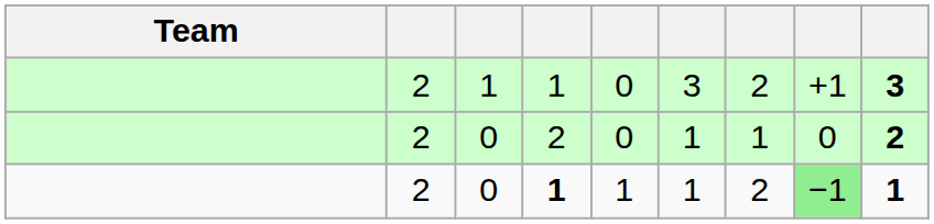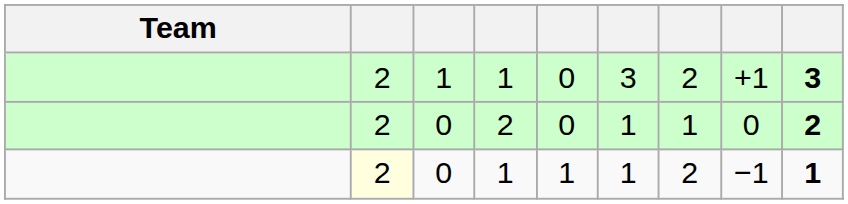row 4 | column 2: no background -> lightyellow background
row 4 | column 4: bold -> normal
row 4 | column 8: lightgreen background -> no background
